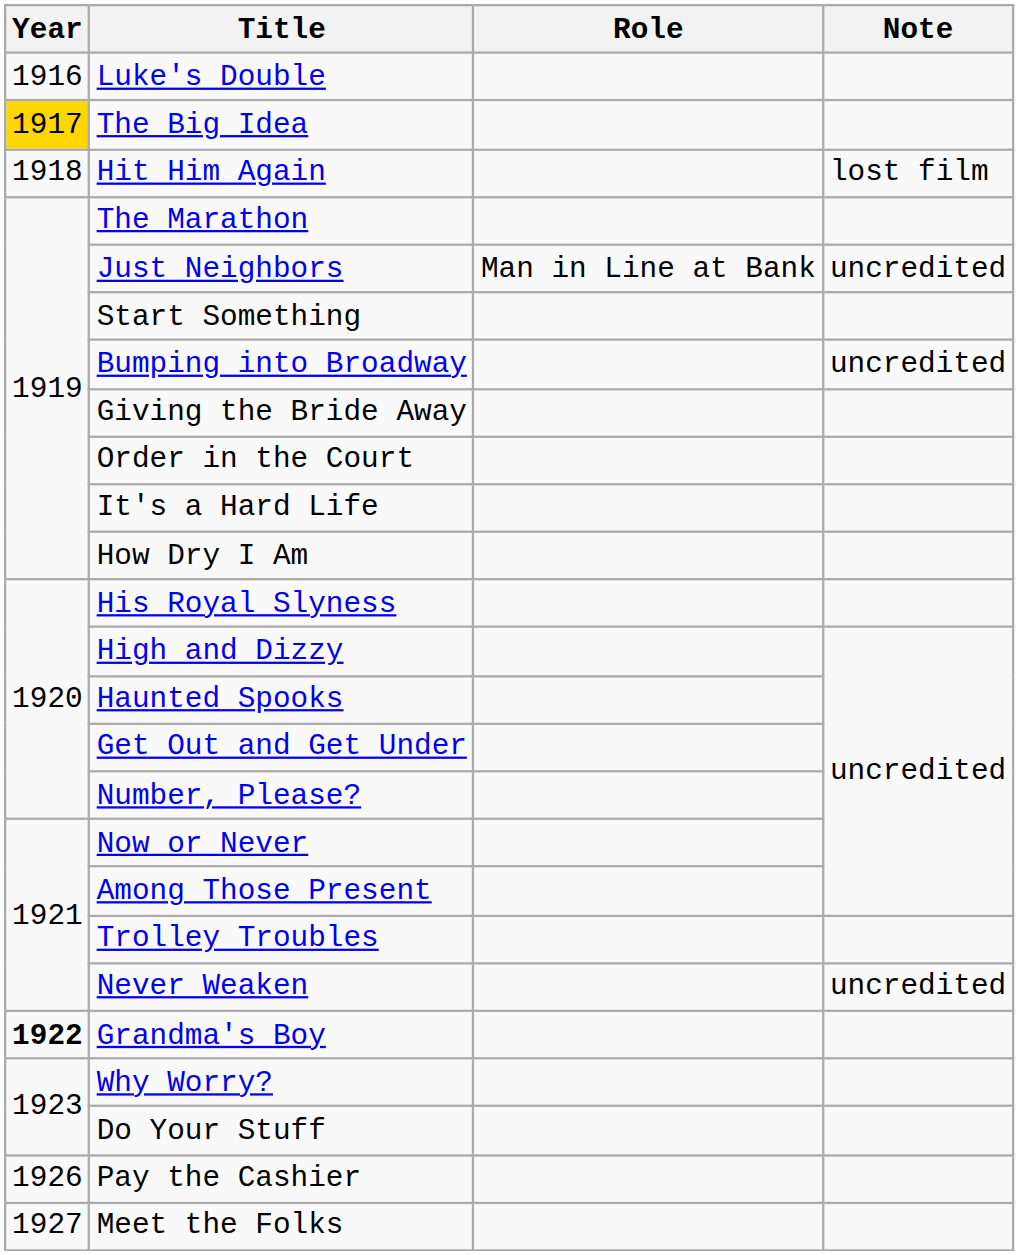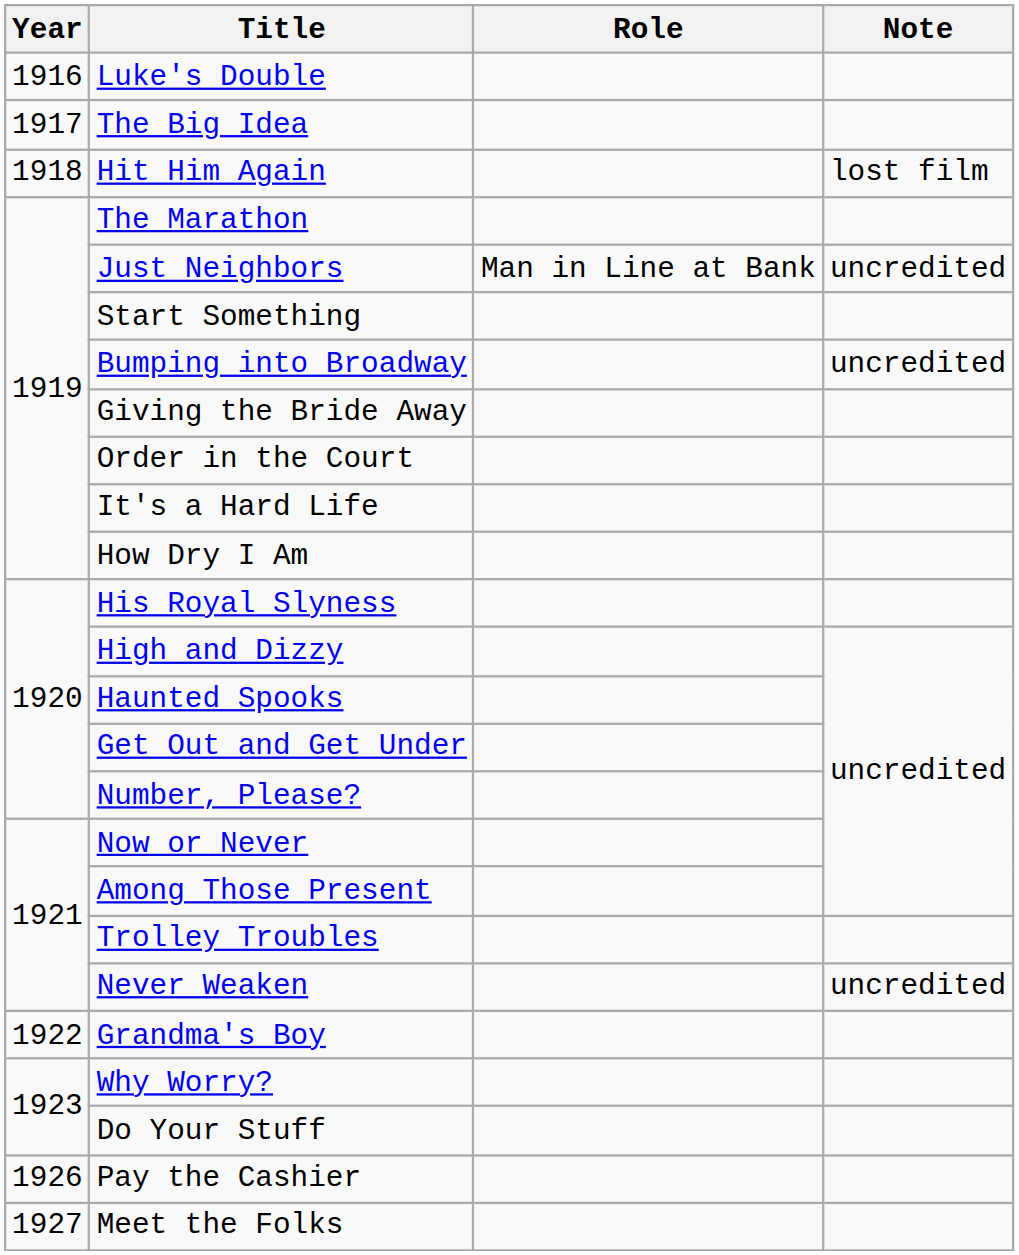The Big Idea | Year: gold background -> no background
Grandma's Boy | Year: bold -> normal
